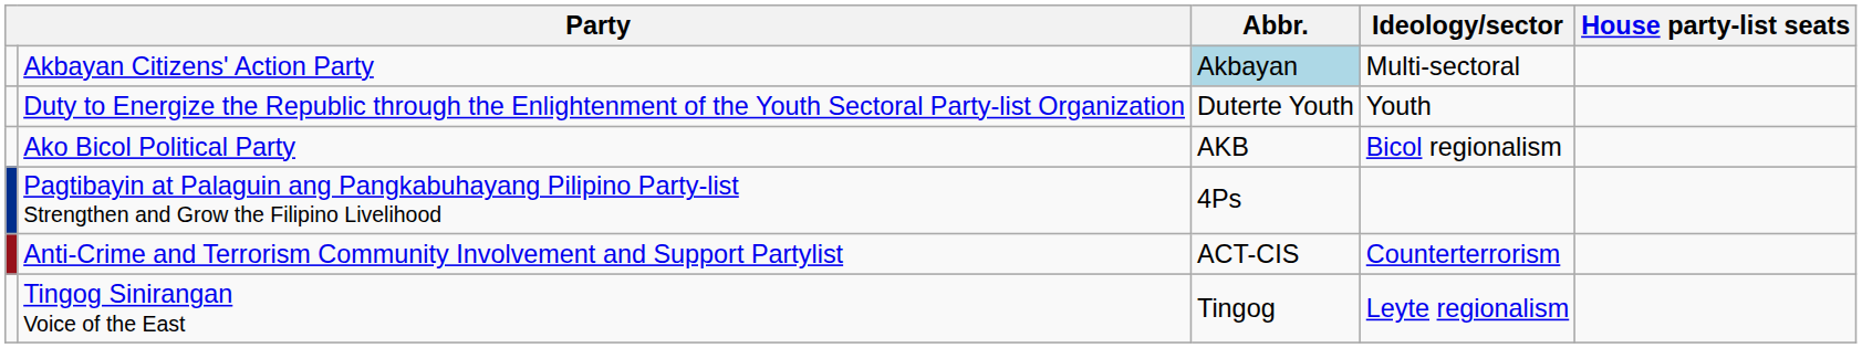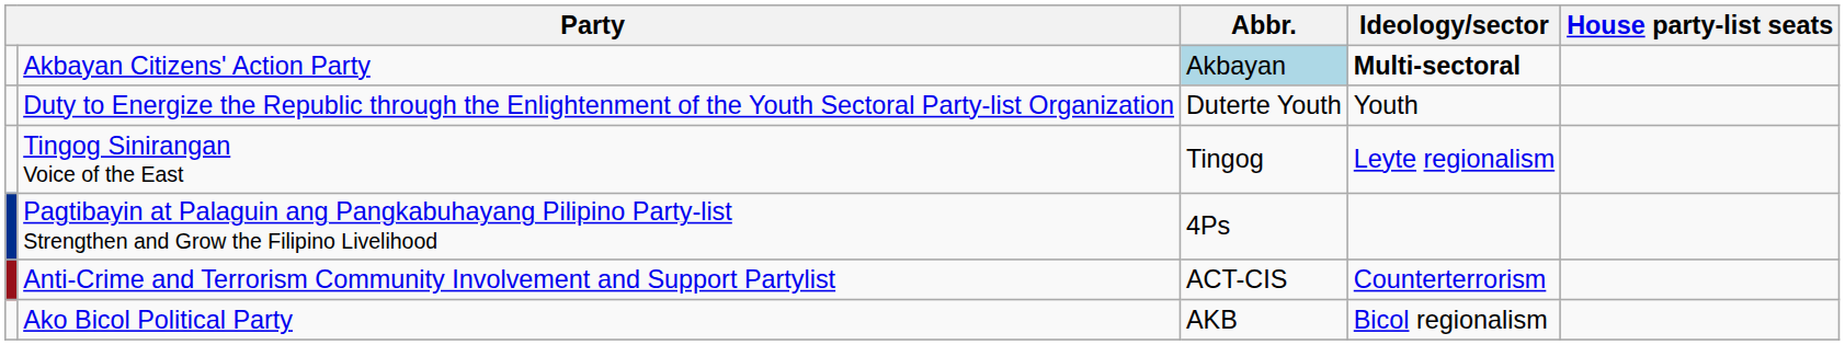Akbayan Citizens' Action Party | Ideology/sector: normal -> bold
rows swapped: Tingog Sinirangan Voice of the East <-> Ako Bicol Political Party
